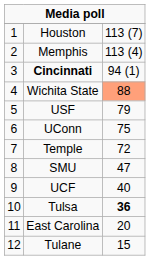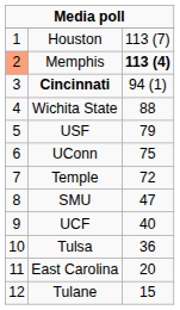Memphis | column 1: no background -> lightsalmon background
Memphis | column 3: normal -> bold
Wichita State | column 3: lightsalmon background -> no background
Tulsa | column 3: bold -> normal
